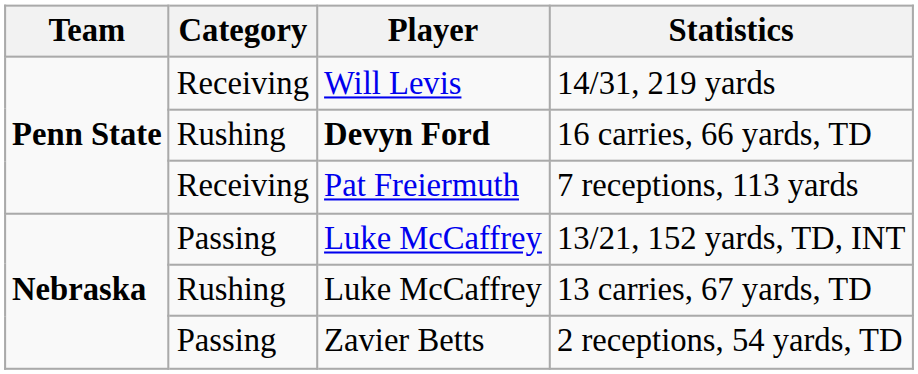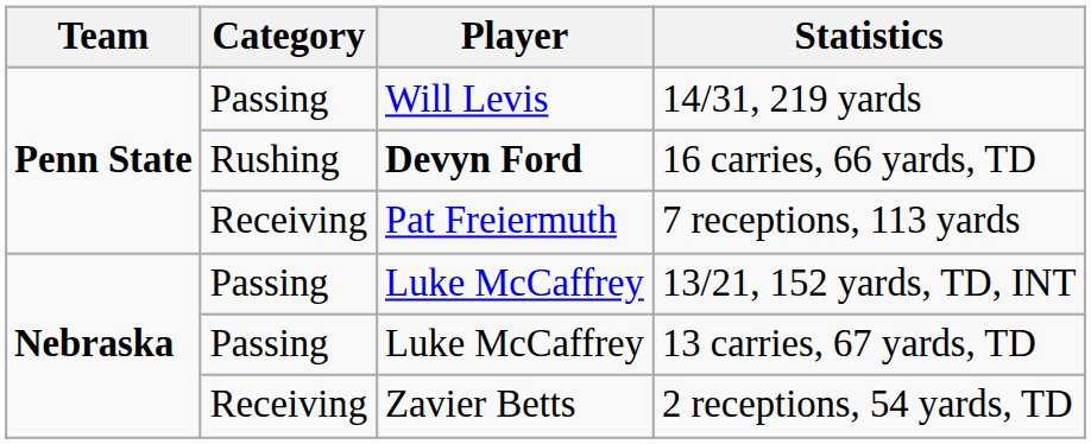14/31, 219 yards | Category: Receiving -> Passing
13 carries, 67 yards, TD | Category: Rushing -> Passing
2 receptions, 54 yards, TD | Category: Passing -> Receiving
